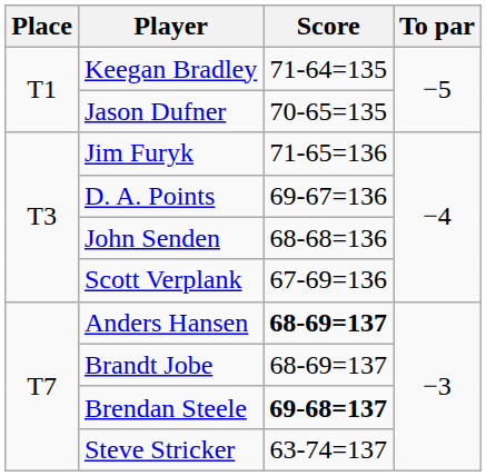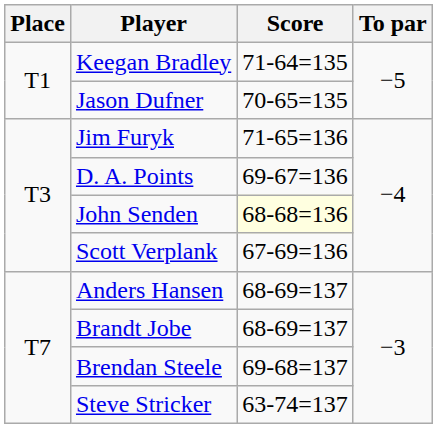John Senden | Score: no background -> lightyellow background
Anders Hansen | Score: bold -> normal
Brendan Steele | Score: bold -> normal
